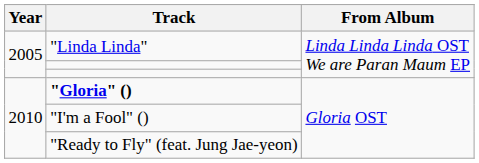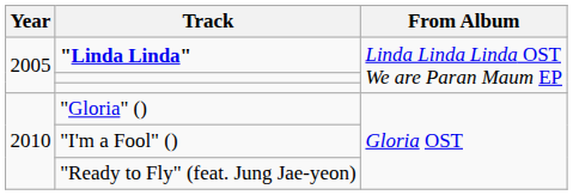"Linda Linda" | Track: normal -> bold
"Gloria" () | Track: bold -> normal
